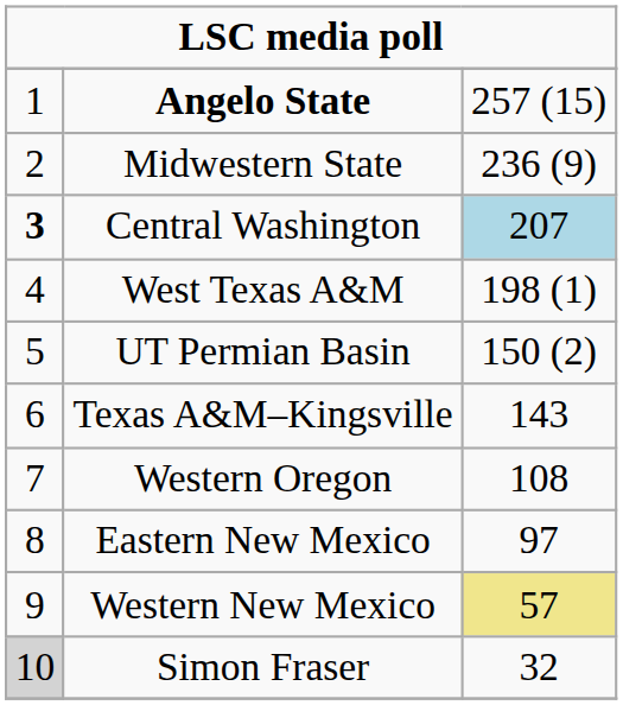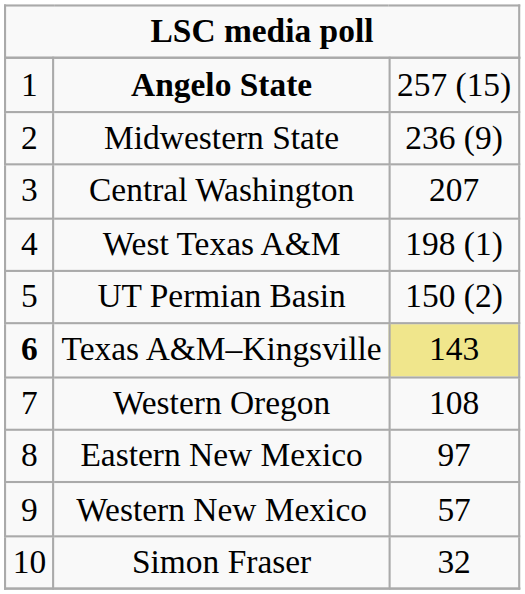Central Washington | column 1: bold -> normal
Central Washington | column 3: lightblue background -> no background
Texas A&M–Kingsville | column 1: normal -> bold
Texas A&M–Kingsville | column 3: no background -> khaki background
Western New Mexico | column 3: khaki background -> no background
Simon Fraser | column 1: lightgrey background -> no background
